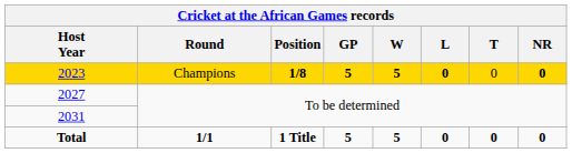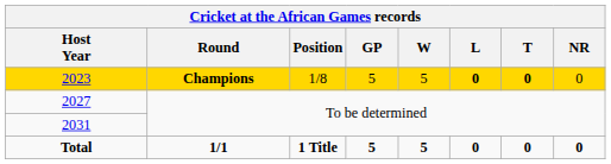2023 | Round: normal -> bold
2023 | Position: bold -> normal
2023 | GP: bold -> normal
2023 | W: bold -> normal
2023 | T: normal -> bold
2023 | NR: bold -> normal
